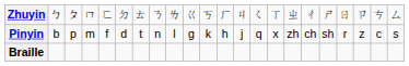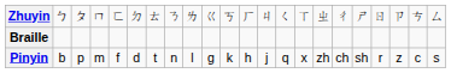rows swapped: Pinyin <-> Braille
